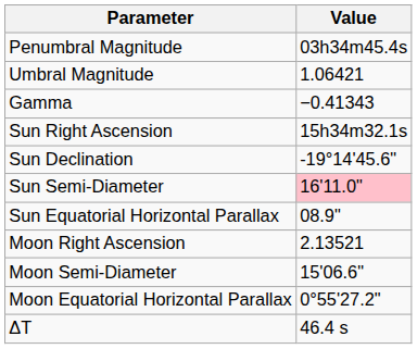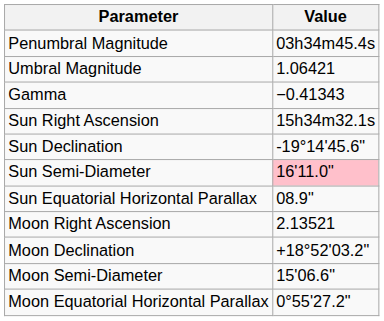+ row: Moon Declination | +18°52'03.2"
- row: ΔT | 46.4 s
